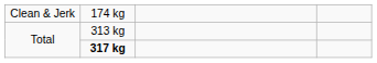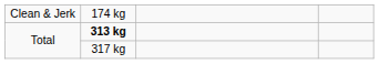row 2 | column 2: normal -> bold
row 3 | column 2: bold -> normal
